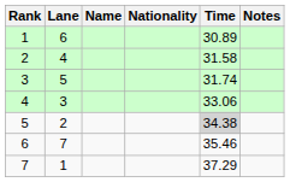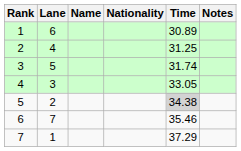row 3 | Time: 31.58 -> 31.25
row 5 | Time: 33.06 -> 33.05
